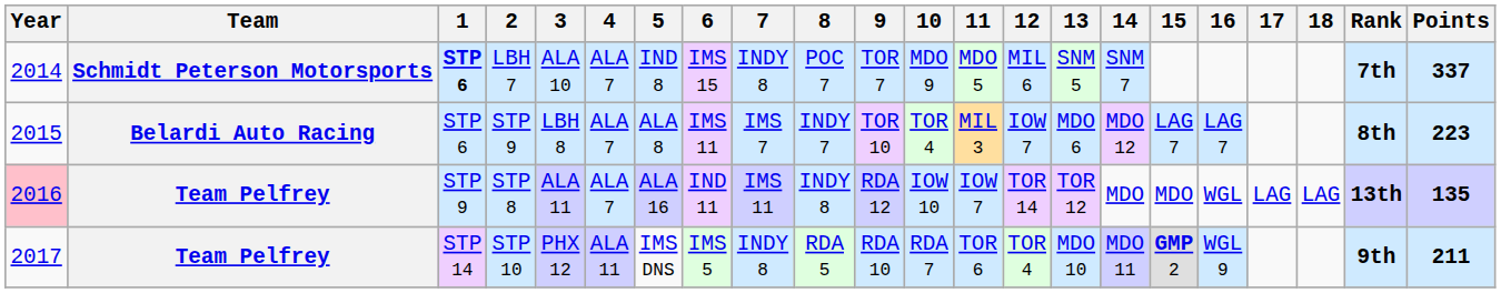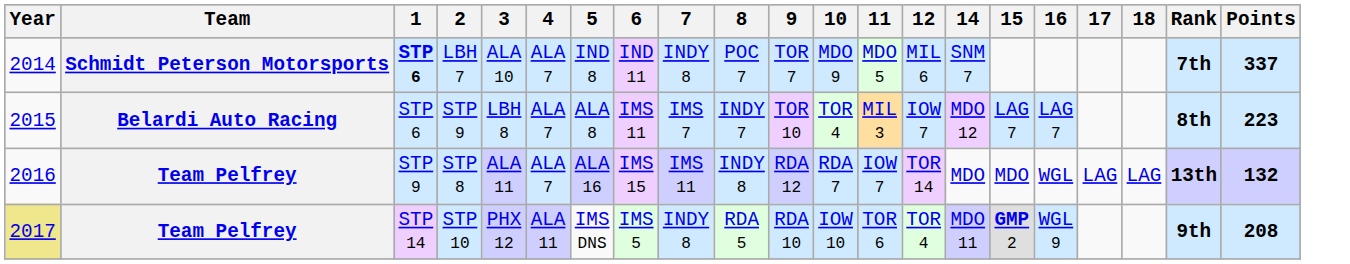- column: 13 | SNM 5 | MDO 6 | TOR 12 | MDO 10
LBH 7 | 6: IMS 15 -> IND 11
STP 8 | Year: pink background -> no background
STP 8 | 6: IND 11 -> IMS 15
STP 8 | 10: IOW 10 -> RDA 7
STP 8 | Points: 135 -> 132
STP 10 | Year: no background -> khaki background
STP 10 | 10: RDA 7 -> IOW 10
STP 10 | Points: 211 -> 208
